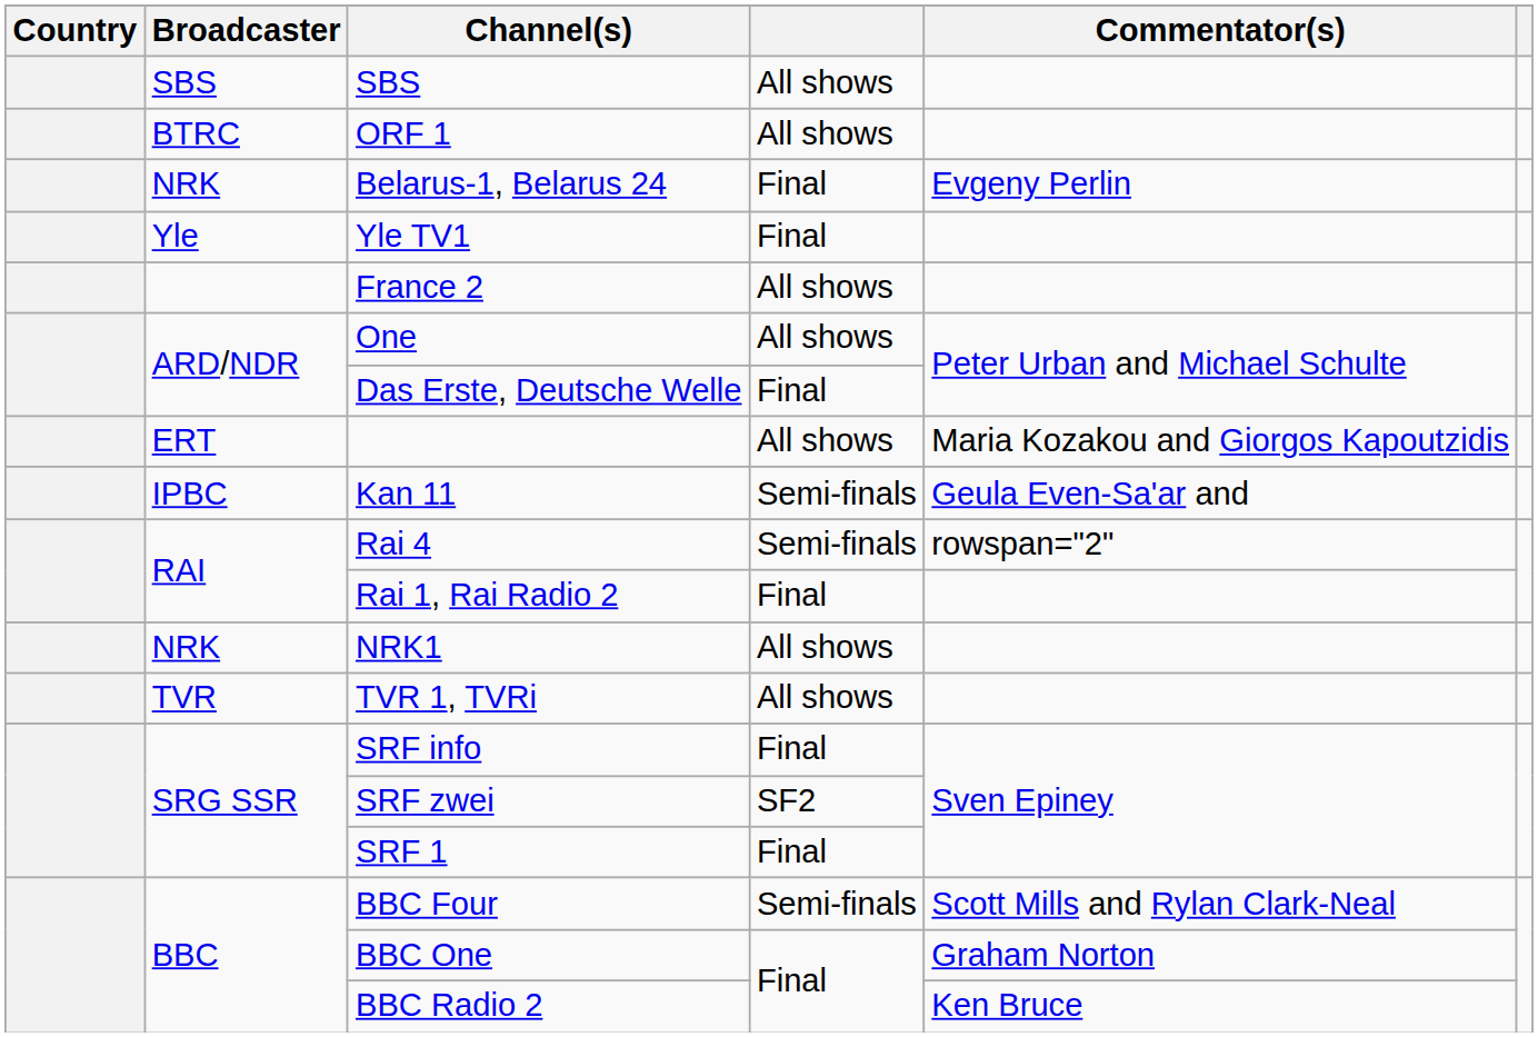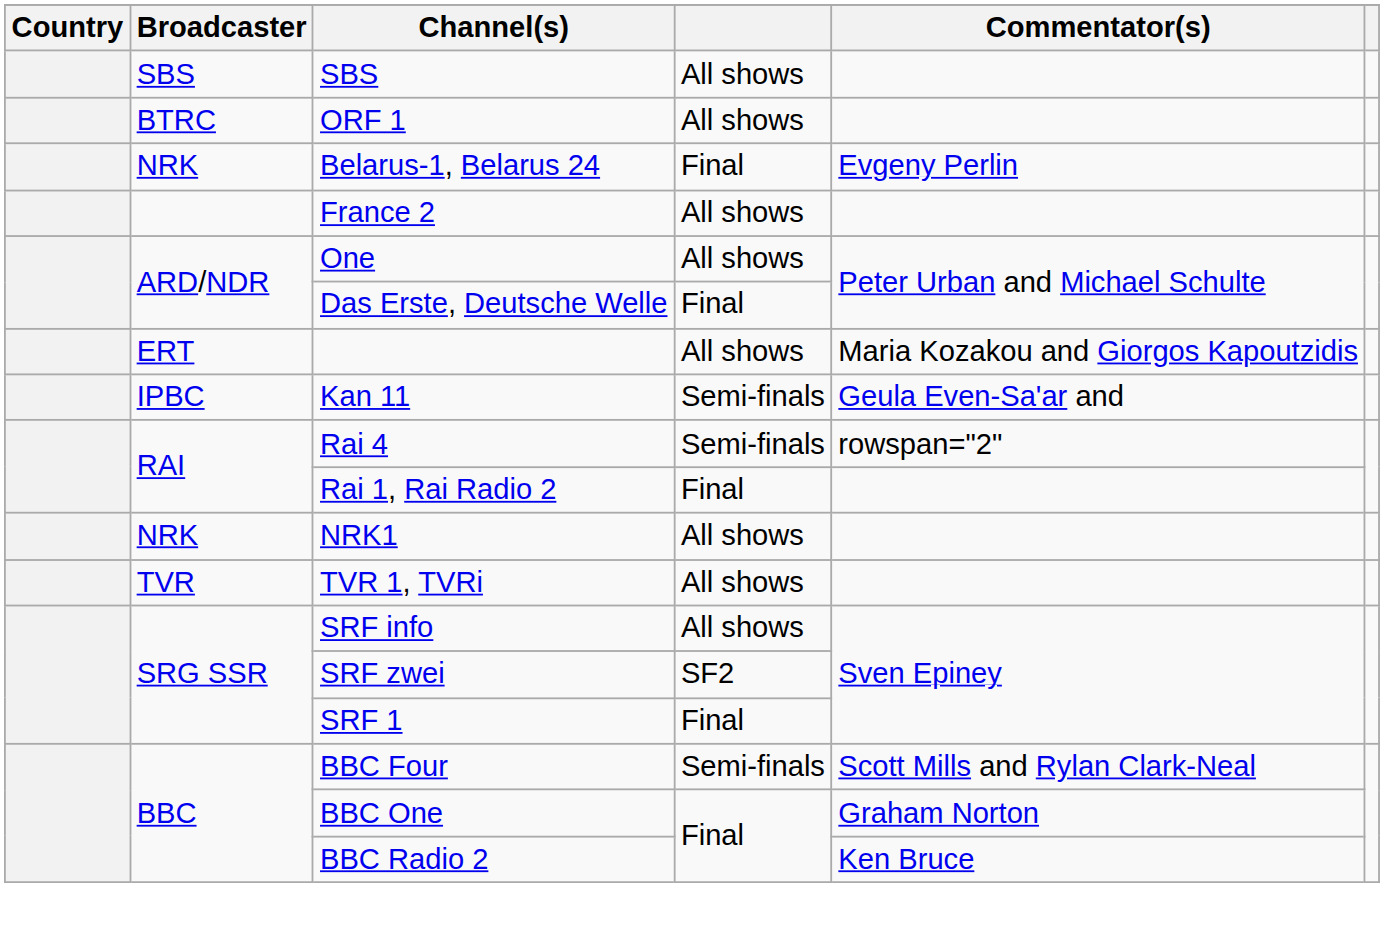- row: Yle | Yle TV1 | Final
SRF info | column 4: Final -> All shows
